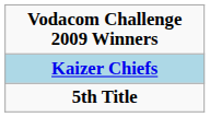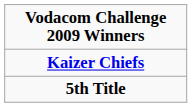row 2 | column 1: lightblue background -> no background
